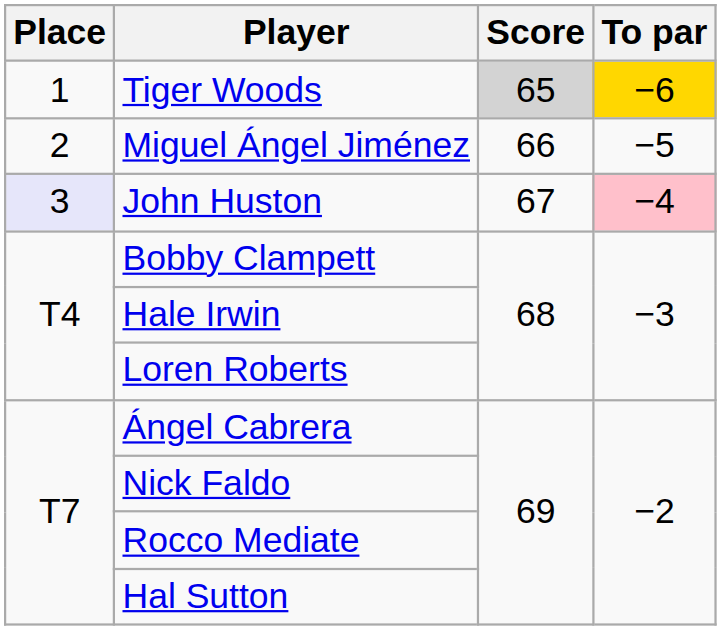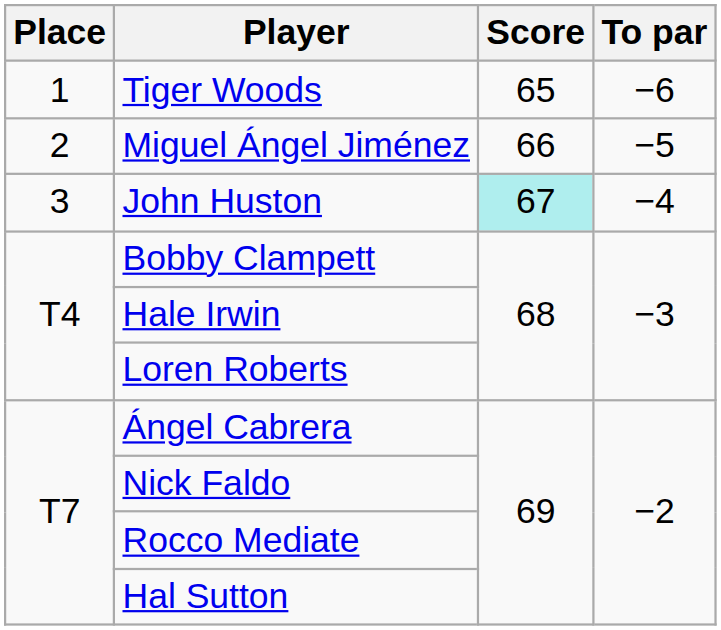Tiger Woods | Score: lightgrey background -> no background
Tiger Woods | To par: gold background -> no background
John Huston | Place: lavender background -> no background
John Huston | Score: no background -> paleturquoise background
John Huston | To par: pink background -> no background
